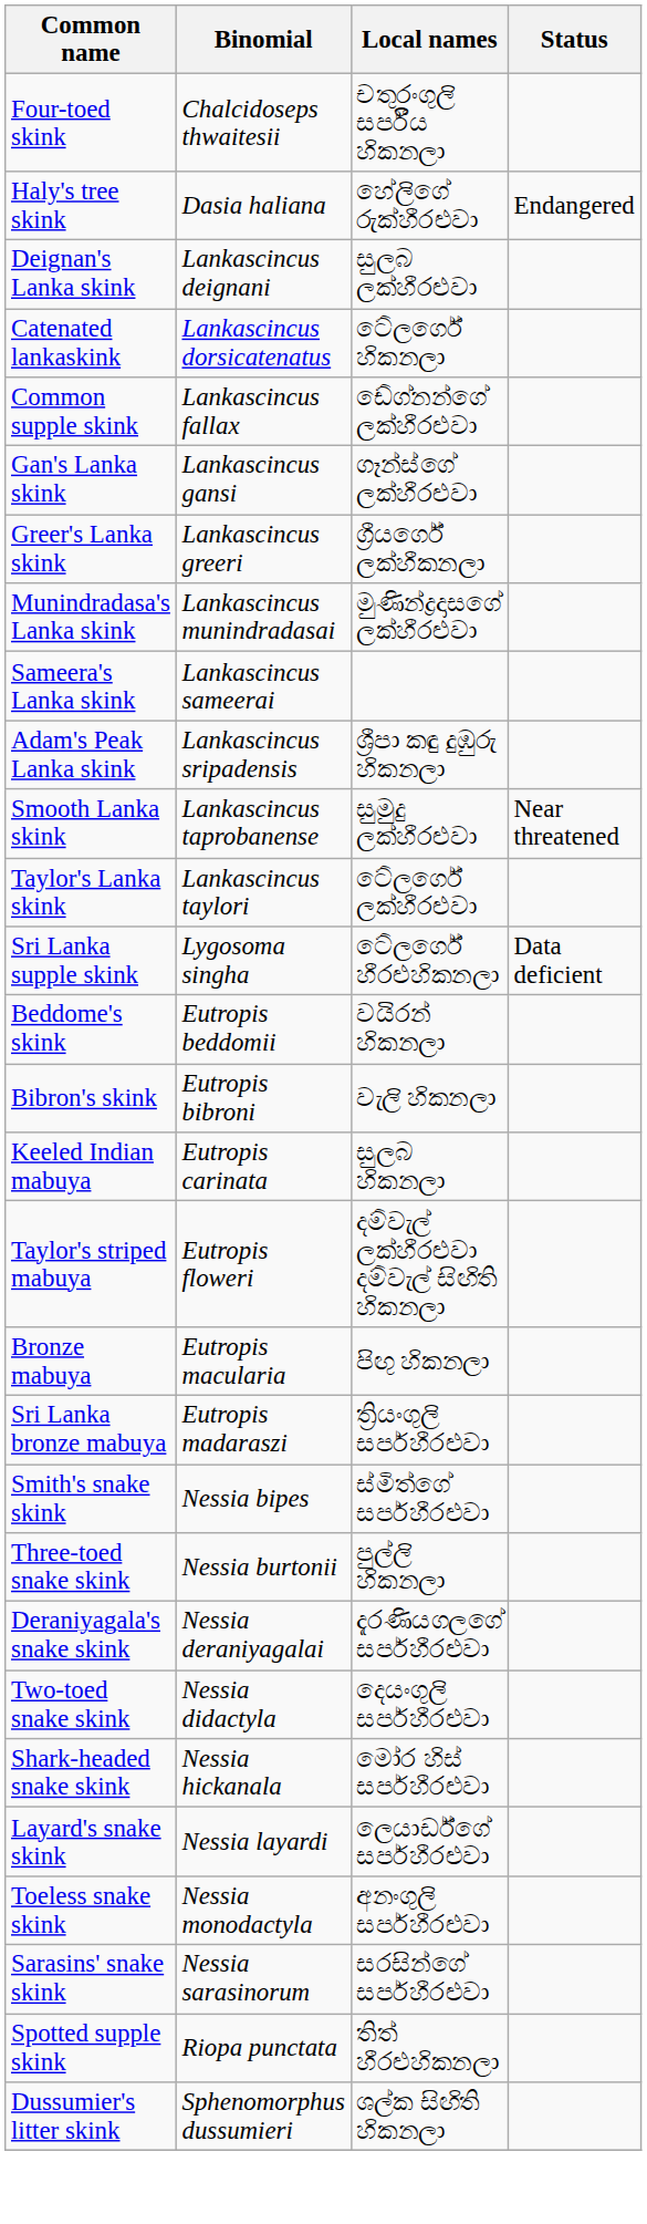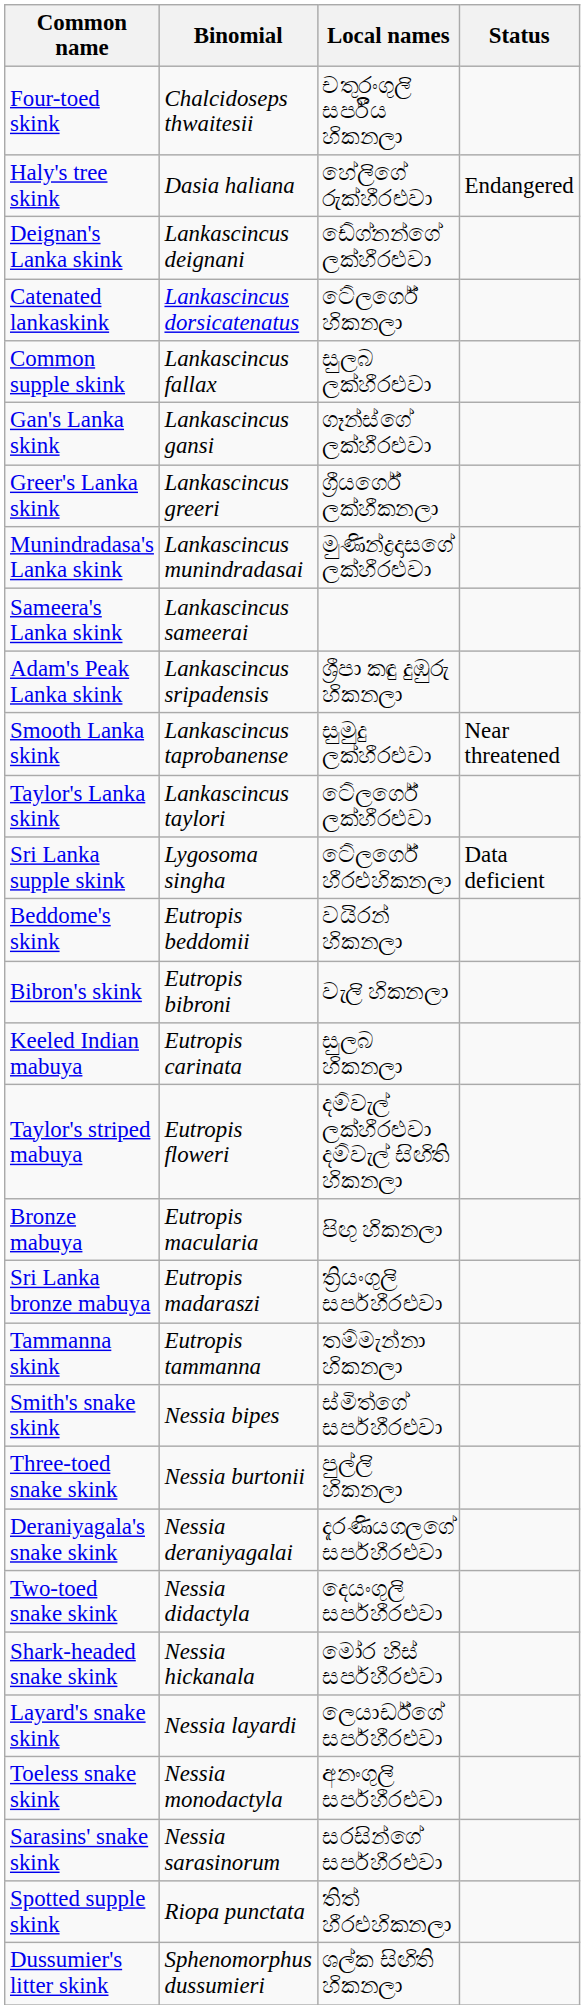Deignan's Lanka skink | Local names: සුලබ ලක්හීරළුවා -> ඩේග්නන්ගේ ලක්හීරළුවා
Common supple skink | Local names: ඩේග්නන්ගේ ලක්හීරළුවා -> සුලබ ලක්හීරළුවා
+ row: Tammanna skink | Eutropis tammanna | තම්මැන්නා හිකනලා
